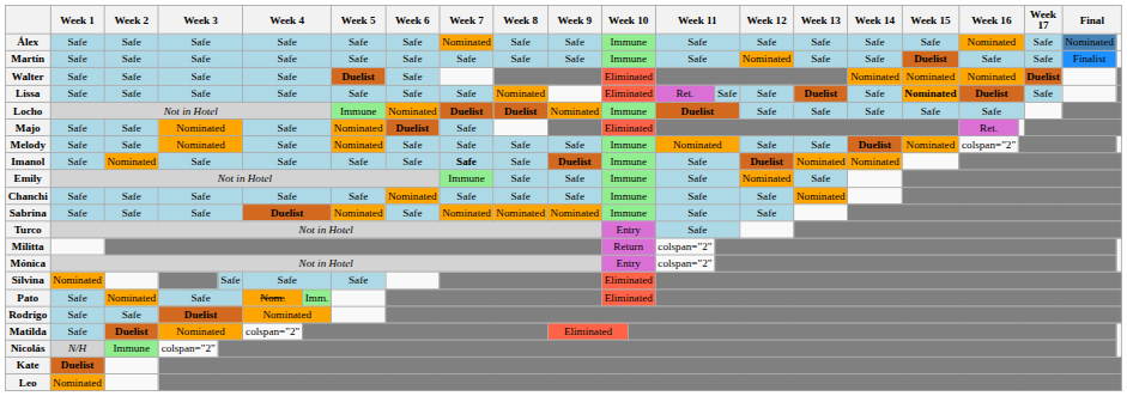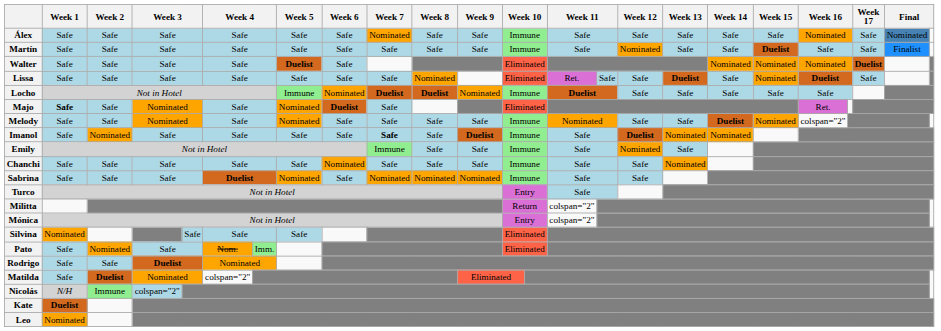Lissa | Week 15: bold -> normal
Majo | Week 1: normal -> bold
Nicolás | column 4: no background -> lightblue background
